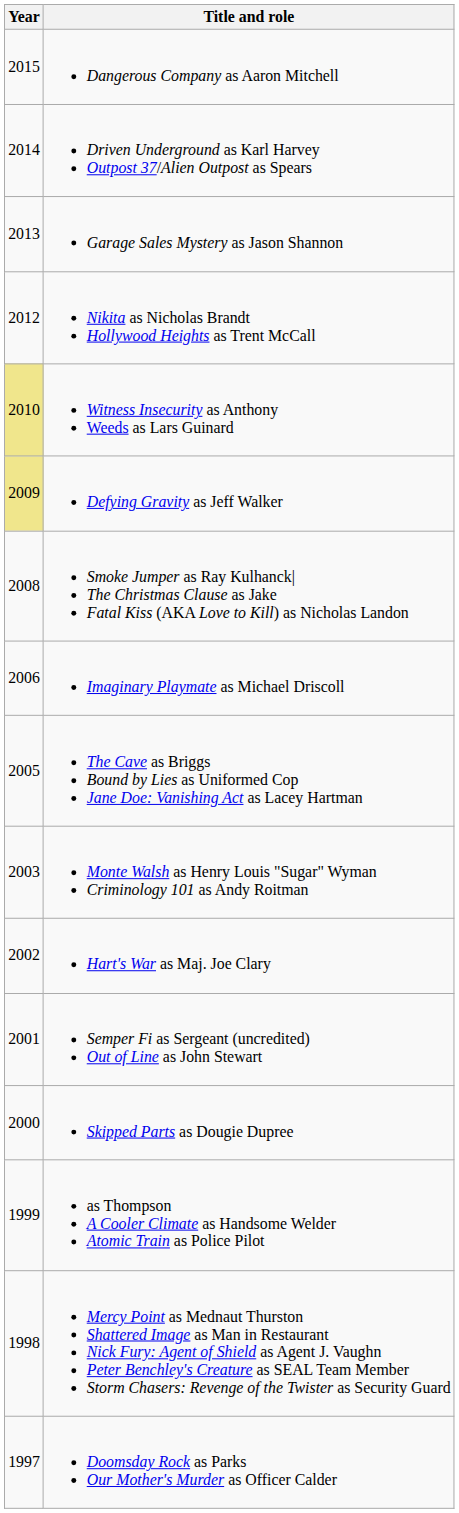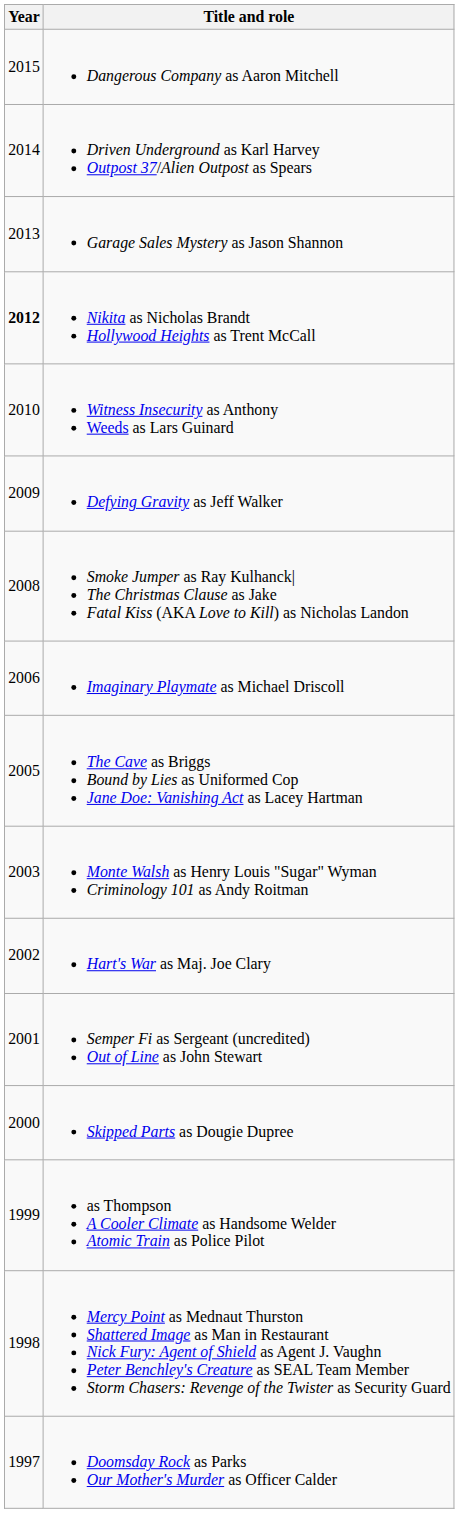Nikita as Nicholas Brandt Hollywood Heights as Trent McCall | Year: normal -> bold
Witness Insecurity as Anthony Weeds as Lars Guinard | Year: khaki background -> no background
Defying Gravity as Jeff Walker | Year: khaki background -> no background
